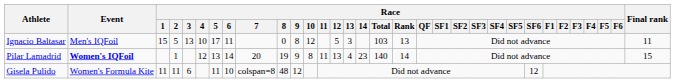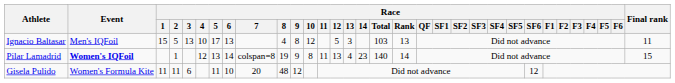Ignacio Baltasar | Race / 6: 11 -> 13
Ignacio Baltasar | Race / 8: 0 -> 4
Pilar Lamadrid | Race / 7: 20 -> colspan=8
Gisela Pulido | Race / 7: colspan=8 -> 20
